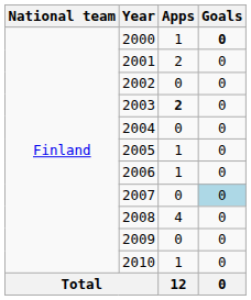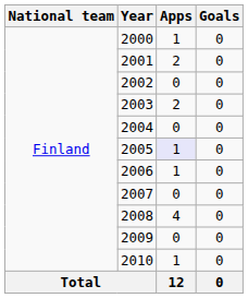2000 | Goals: bold -> normal
2003 | Apps: bold -> normal
2005 | Apps: no background -> lavender background
2007 | Goals: lightblue background -> no background
